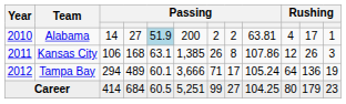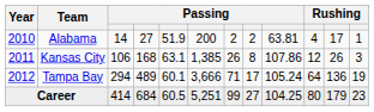Alabama | column 5: lightblue background -> no background
